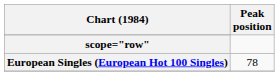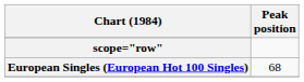European Singles (European Hot 100 Singles) | Peak position: 78 -> 68
